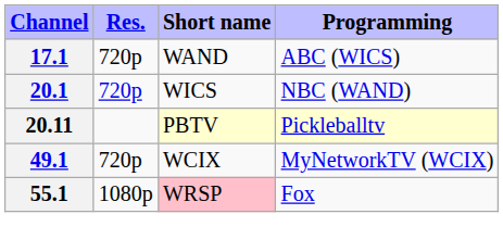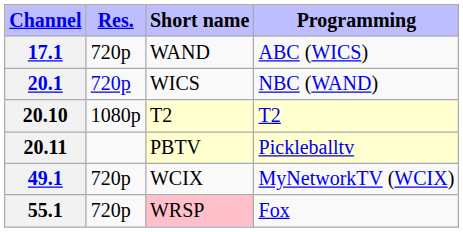+ row: 20.10 | 1080p | T2 | T2
55.1 | Res.: 1080p -> 720p
